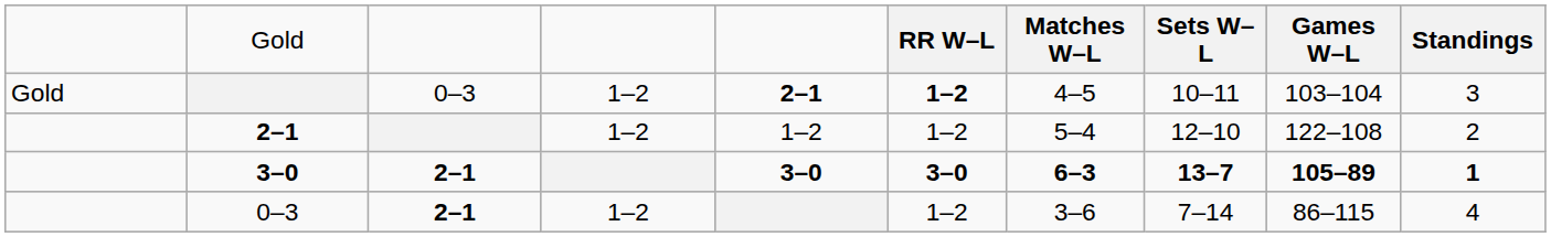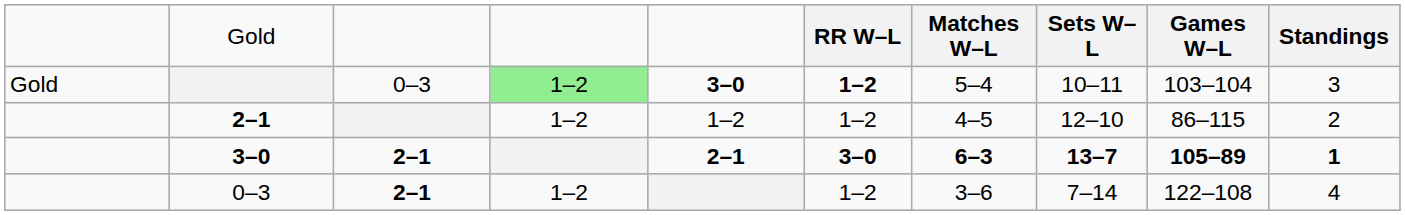row 2 | column 4: no background -> lightgreen background
row 2 | column 5: 2–1 -> 3–0
row 2 | column 7: 4–5 -> 5–4
row 3 | column 7: 5–4 -> 4–5
row 3 | column 9: 122–108 -> 86–115
row 4 | column 5: 3–0 -> 2–1
row 5 | column 9: 86–115 -> 122–108
